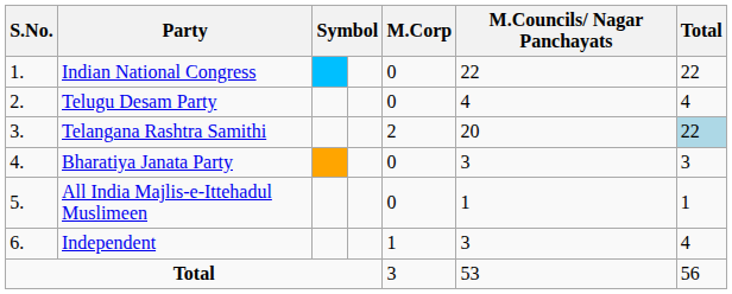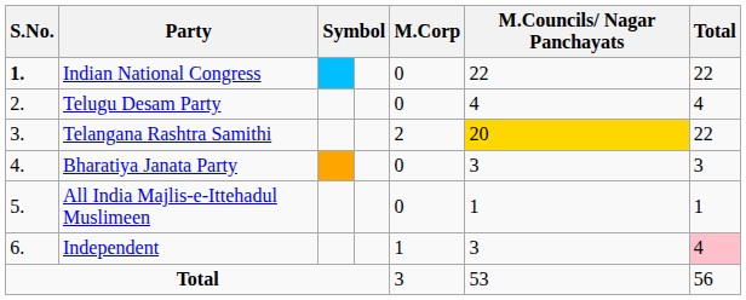Indian National Congress | S.No.: normal -> bold
Telangana Rashtra Samithi | M.Councils/ Nagar Panchayats: no background -> gold background
Telangana Rashtra Samithi | Total: lightblue background -> no background
Independent | Total: no background -> pink background
